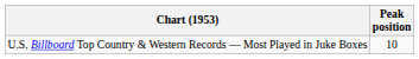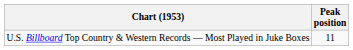row 2 | Peak position: 10 -> 11
